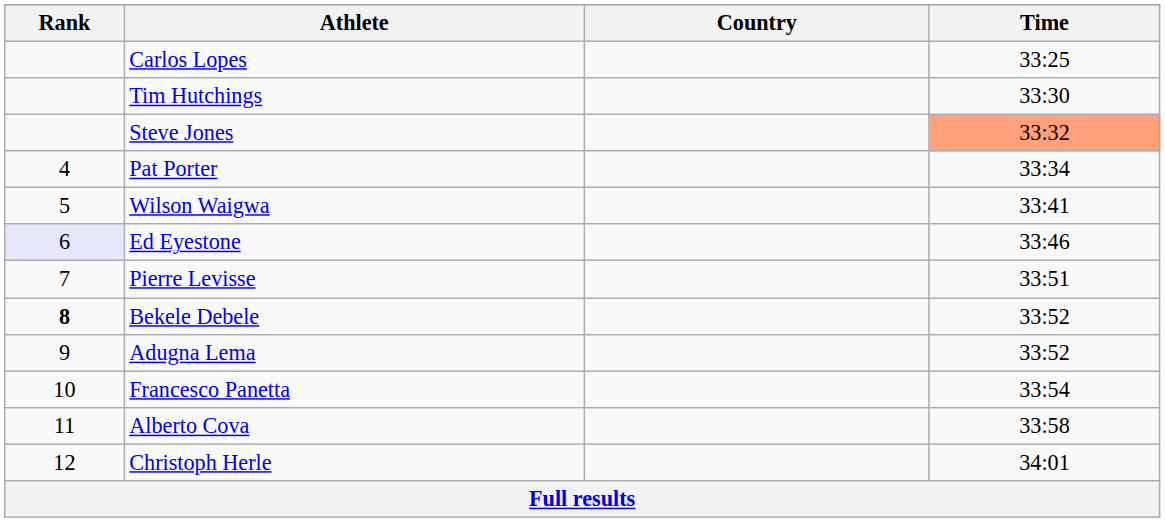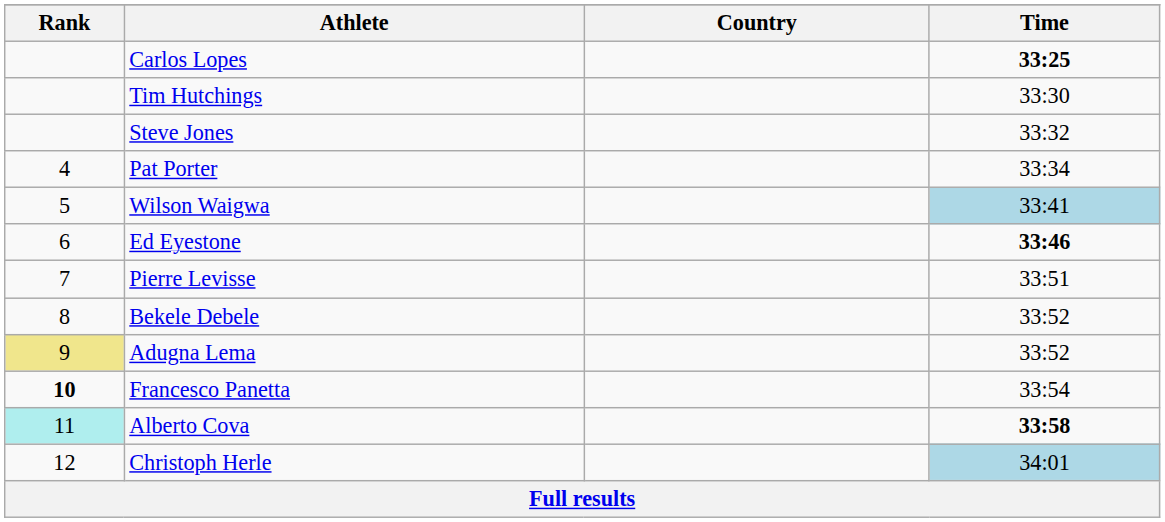Carlos Lopes | Time: normal -> bold
Steve Jones | Time: lightsalmon background -> no background
Wilson Waigwa | Time: no background -> lightblue background
Ed Eyestone | Rank: lavender background -> no background
Ed Eyestone | Time: normal -> bold
Bekele Debele | Rank: bold -> normal
Adugna Lema | Rank: no background -> khaki background
Francesco Panetta | Rank: normal -> bold
Alberto Cova | Rank: no background -> paleturquoise background
Alberto Cova | Time: normal -> bold
Christoph Herle | Time: no background -> lightblue background
